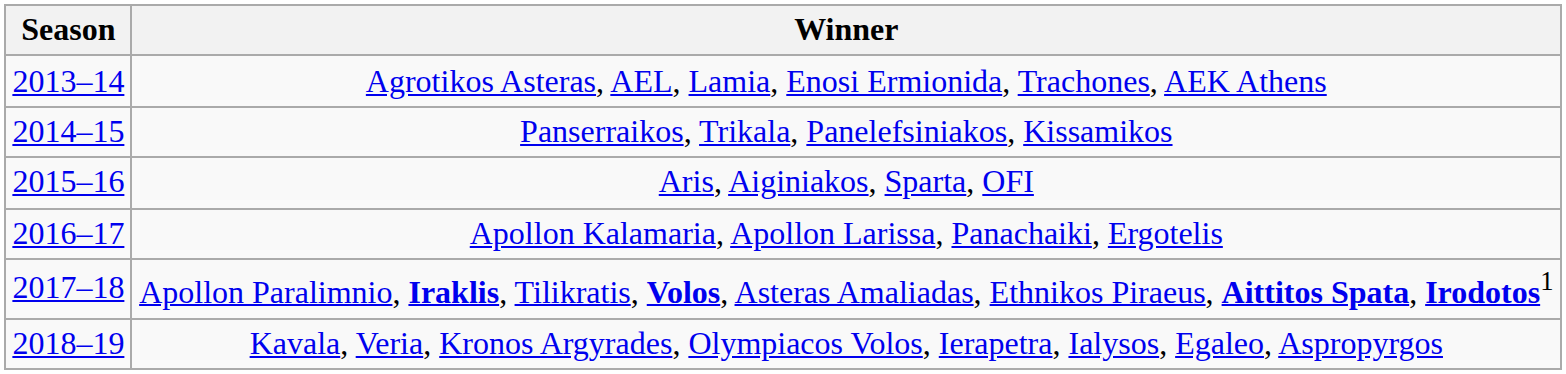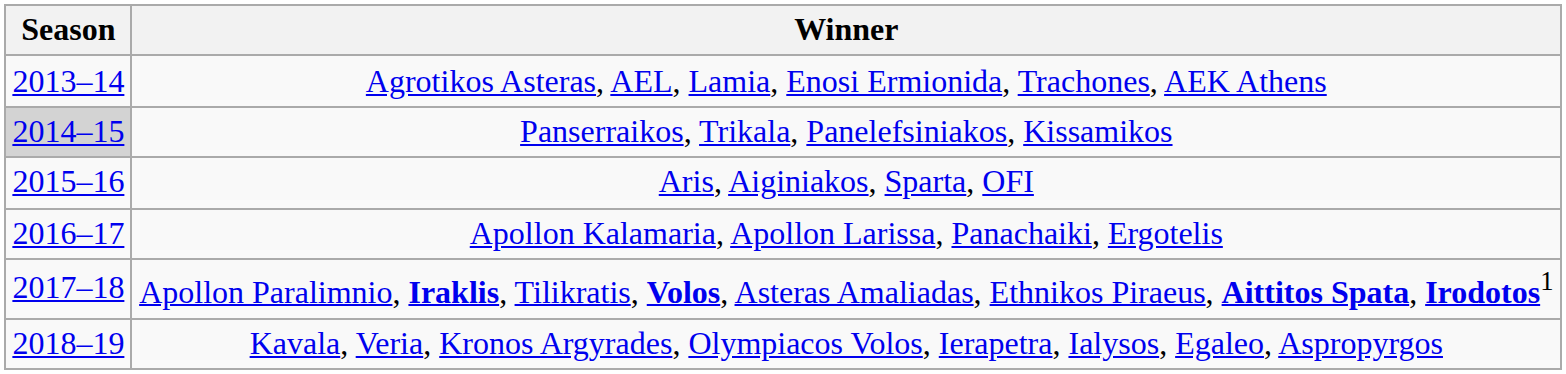Panserraikos, Trikala, Panelefsiniakos, Kissamikos | Season: no background -> lightgrey background
